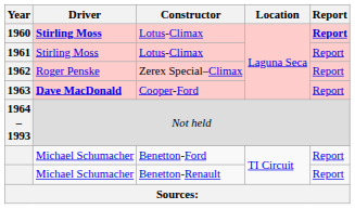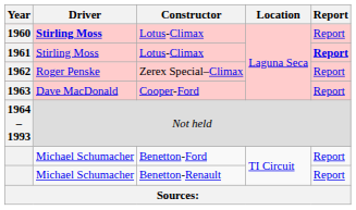1960 | Report: bold -> normal
1961 | Report: normal -> bold
1963 | Driver: bold -> normal
